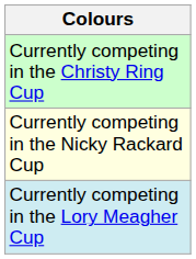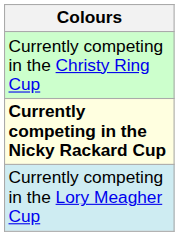row 3 | column 1: normal -> bold
